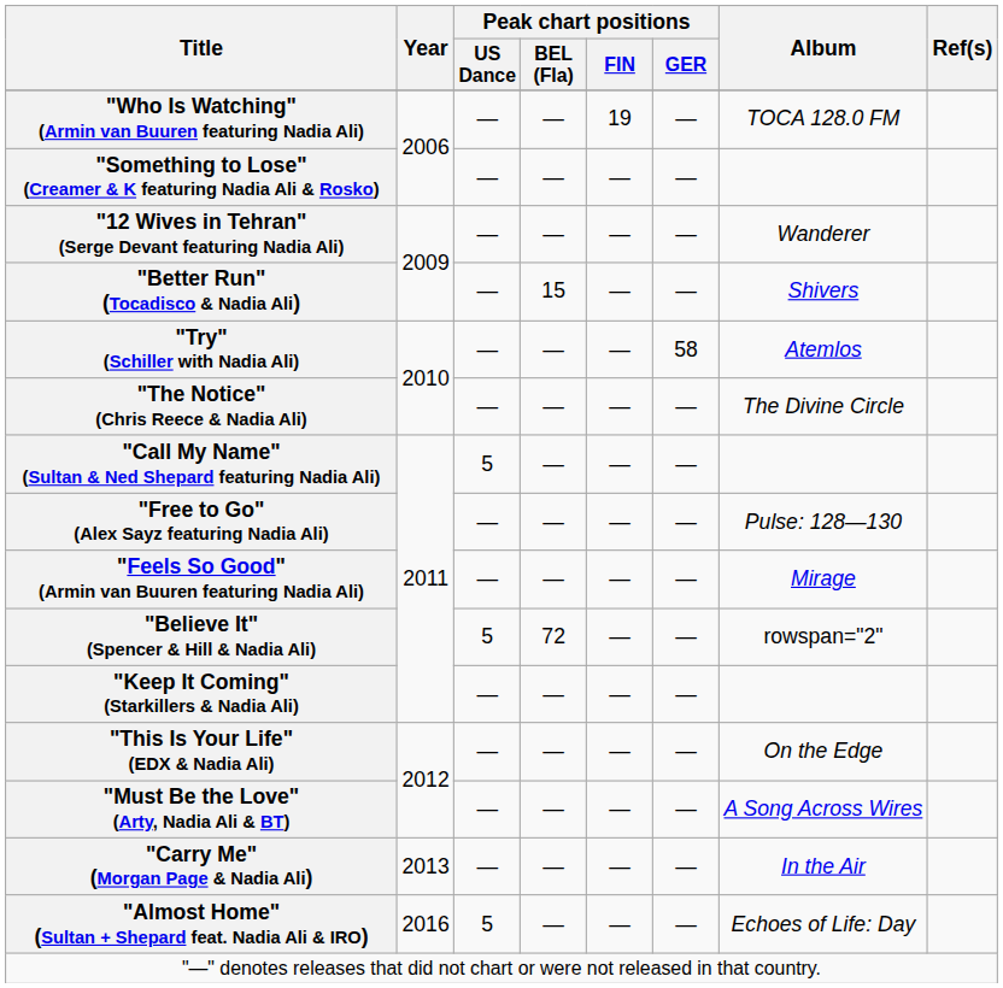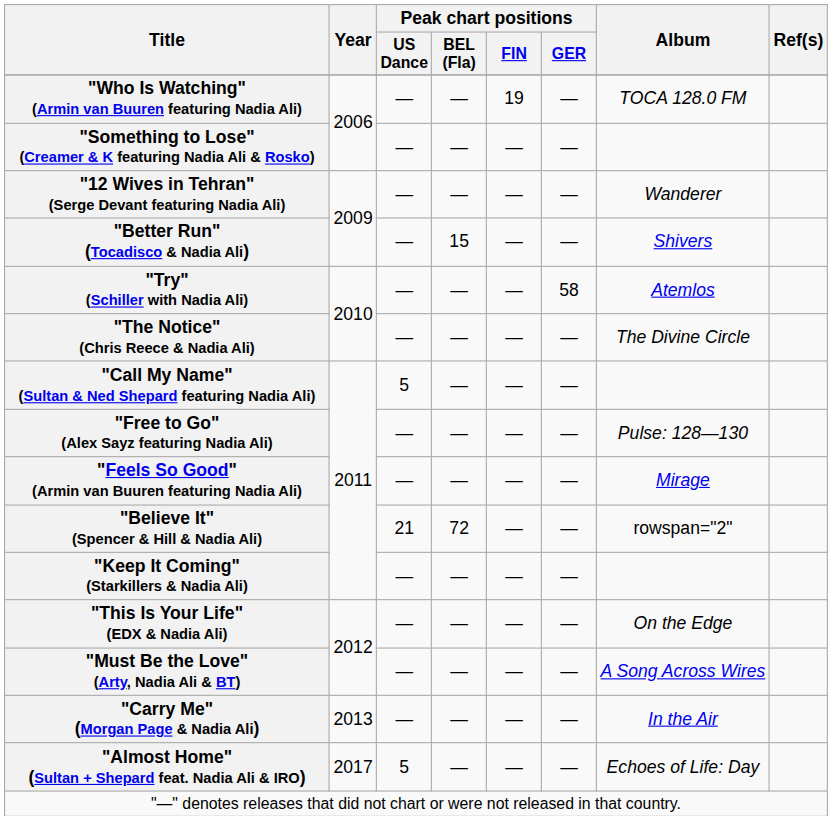"Believe It" (Spencer & Hill & Nadia Ali) | Peak chart positions / US Dance: 5 -> 21
"Almost Home" (Sultan + Shepard feat. Nadia Ali & IRO) | Year: 2016 -> 2017
